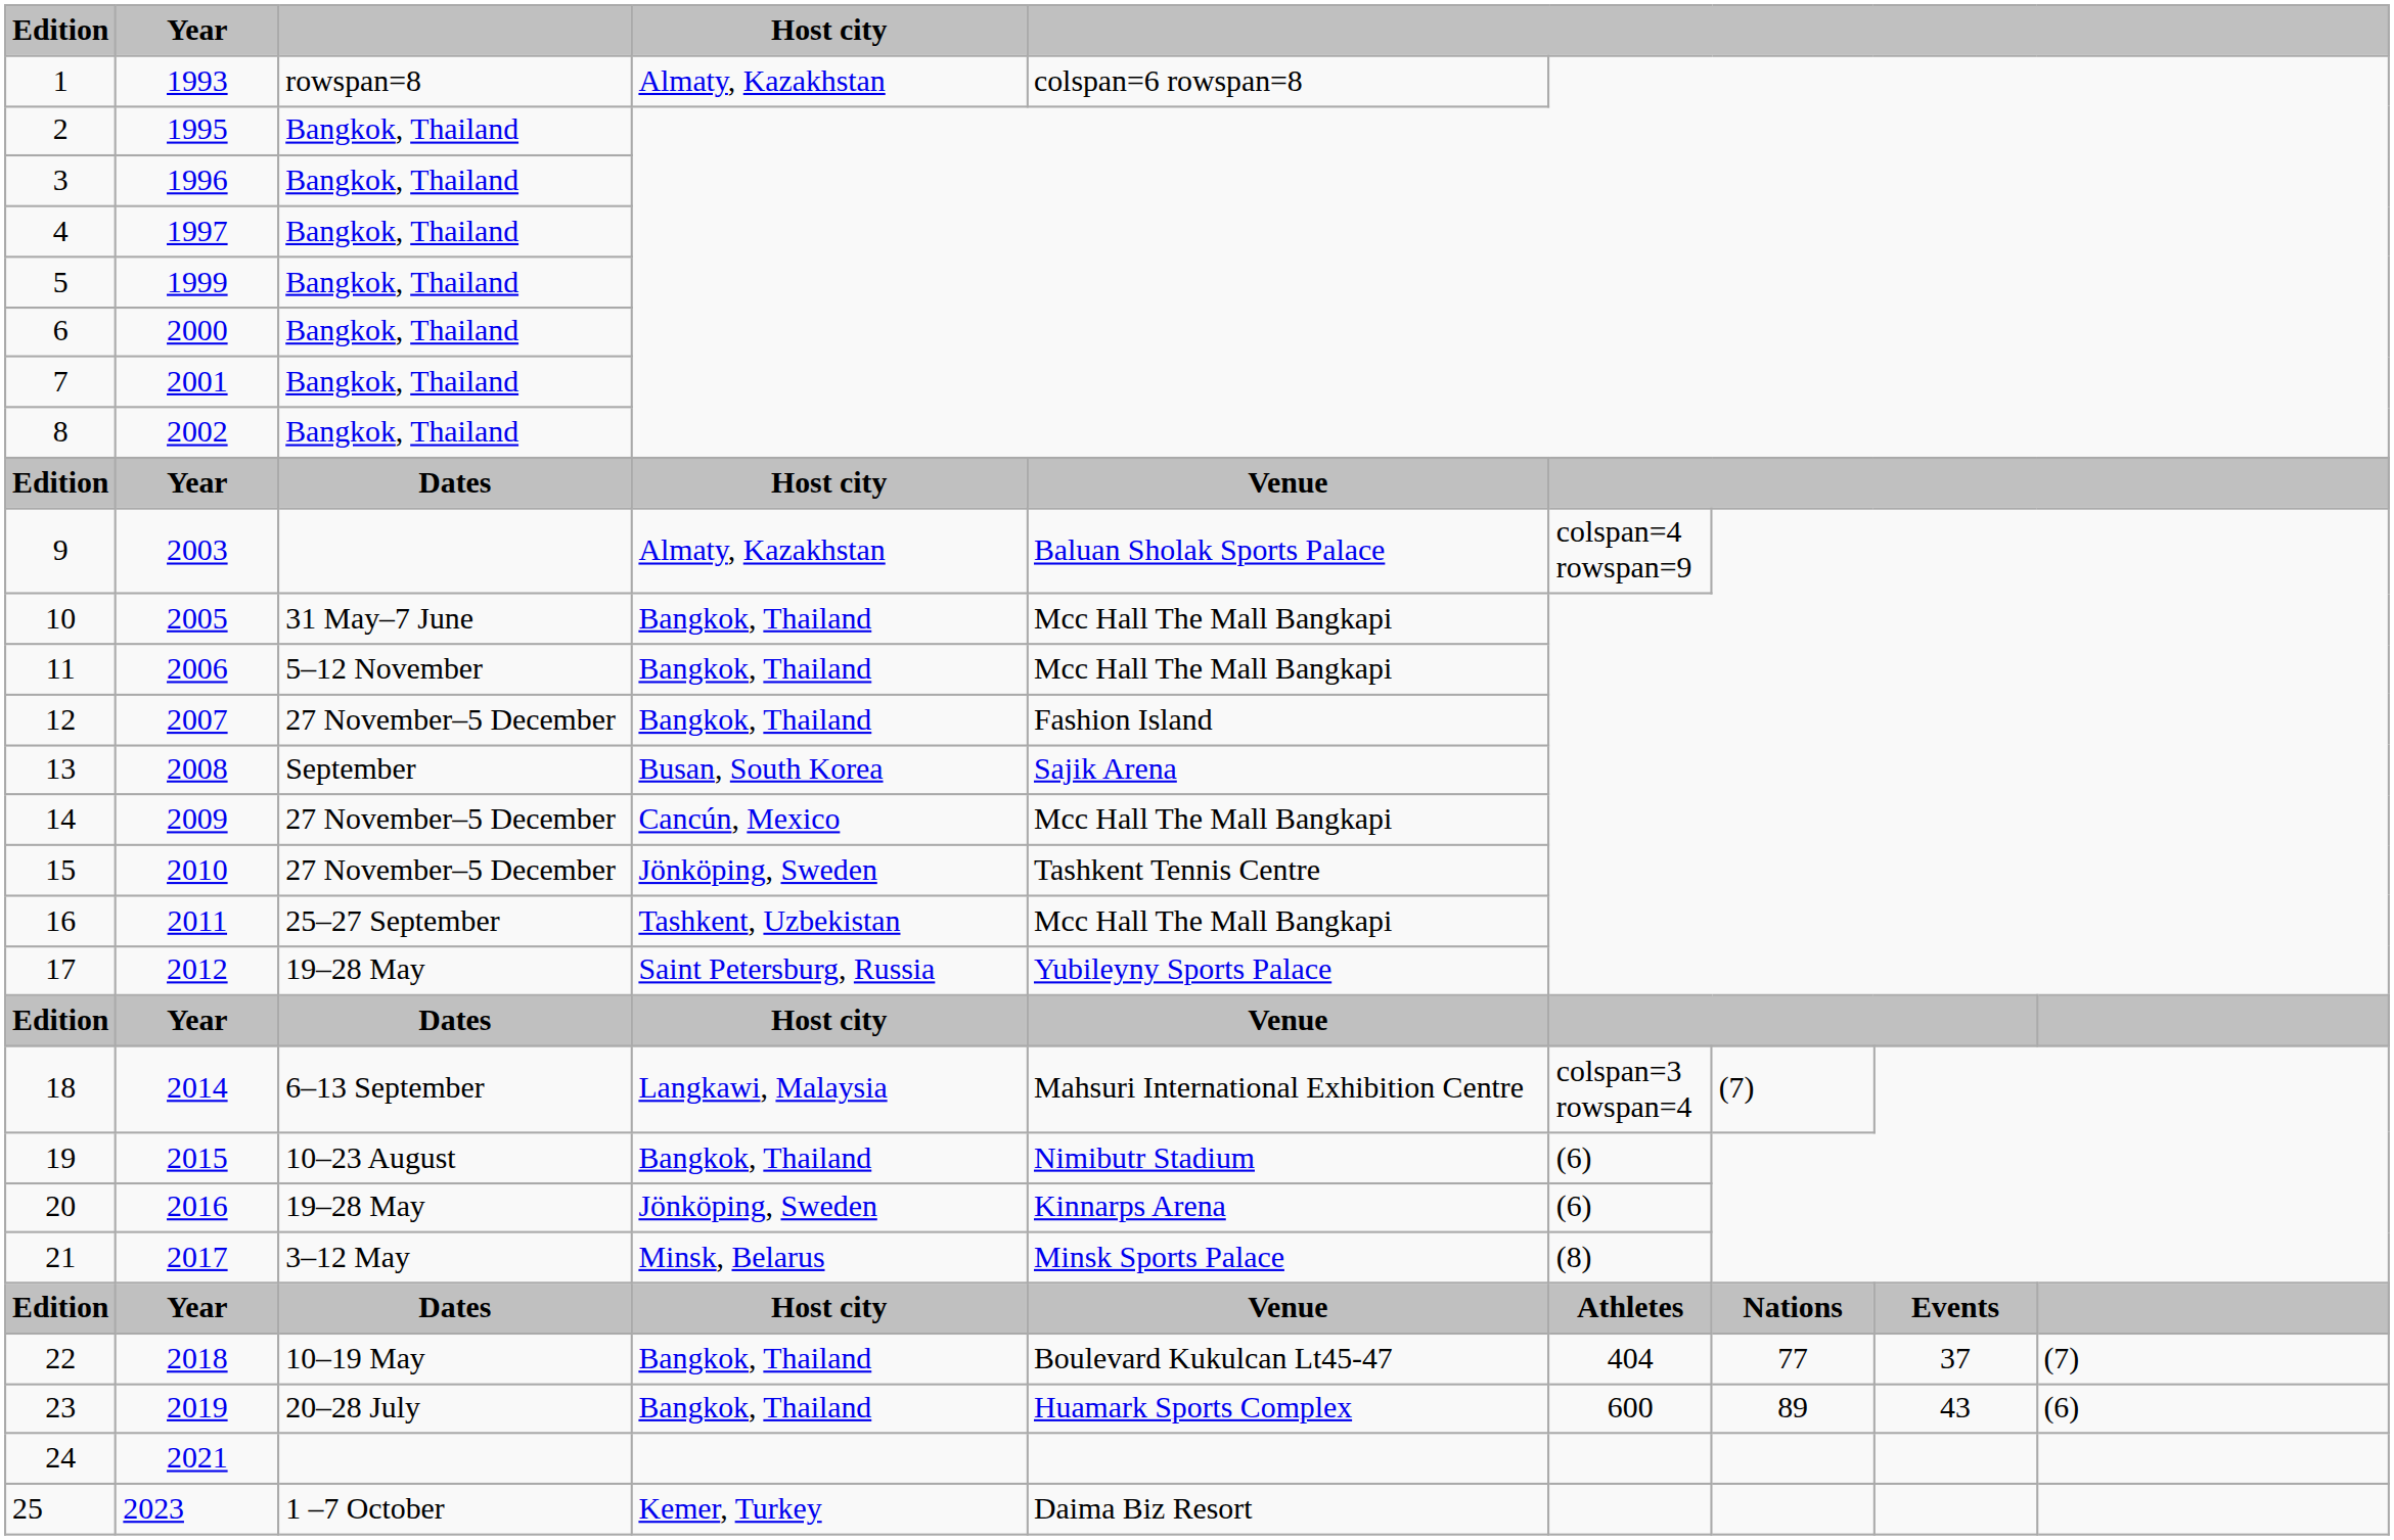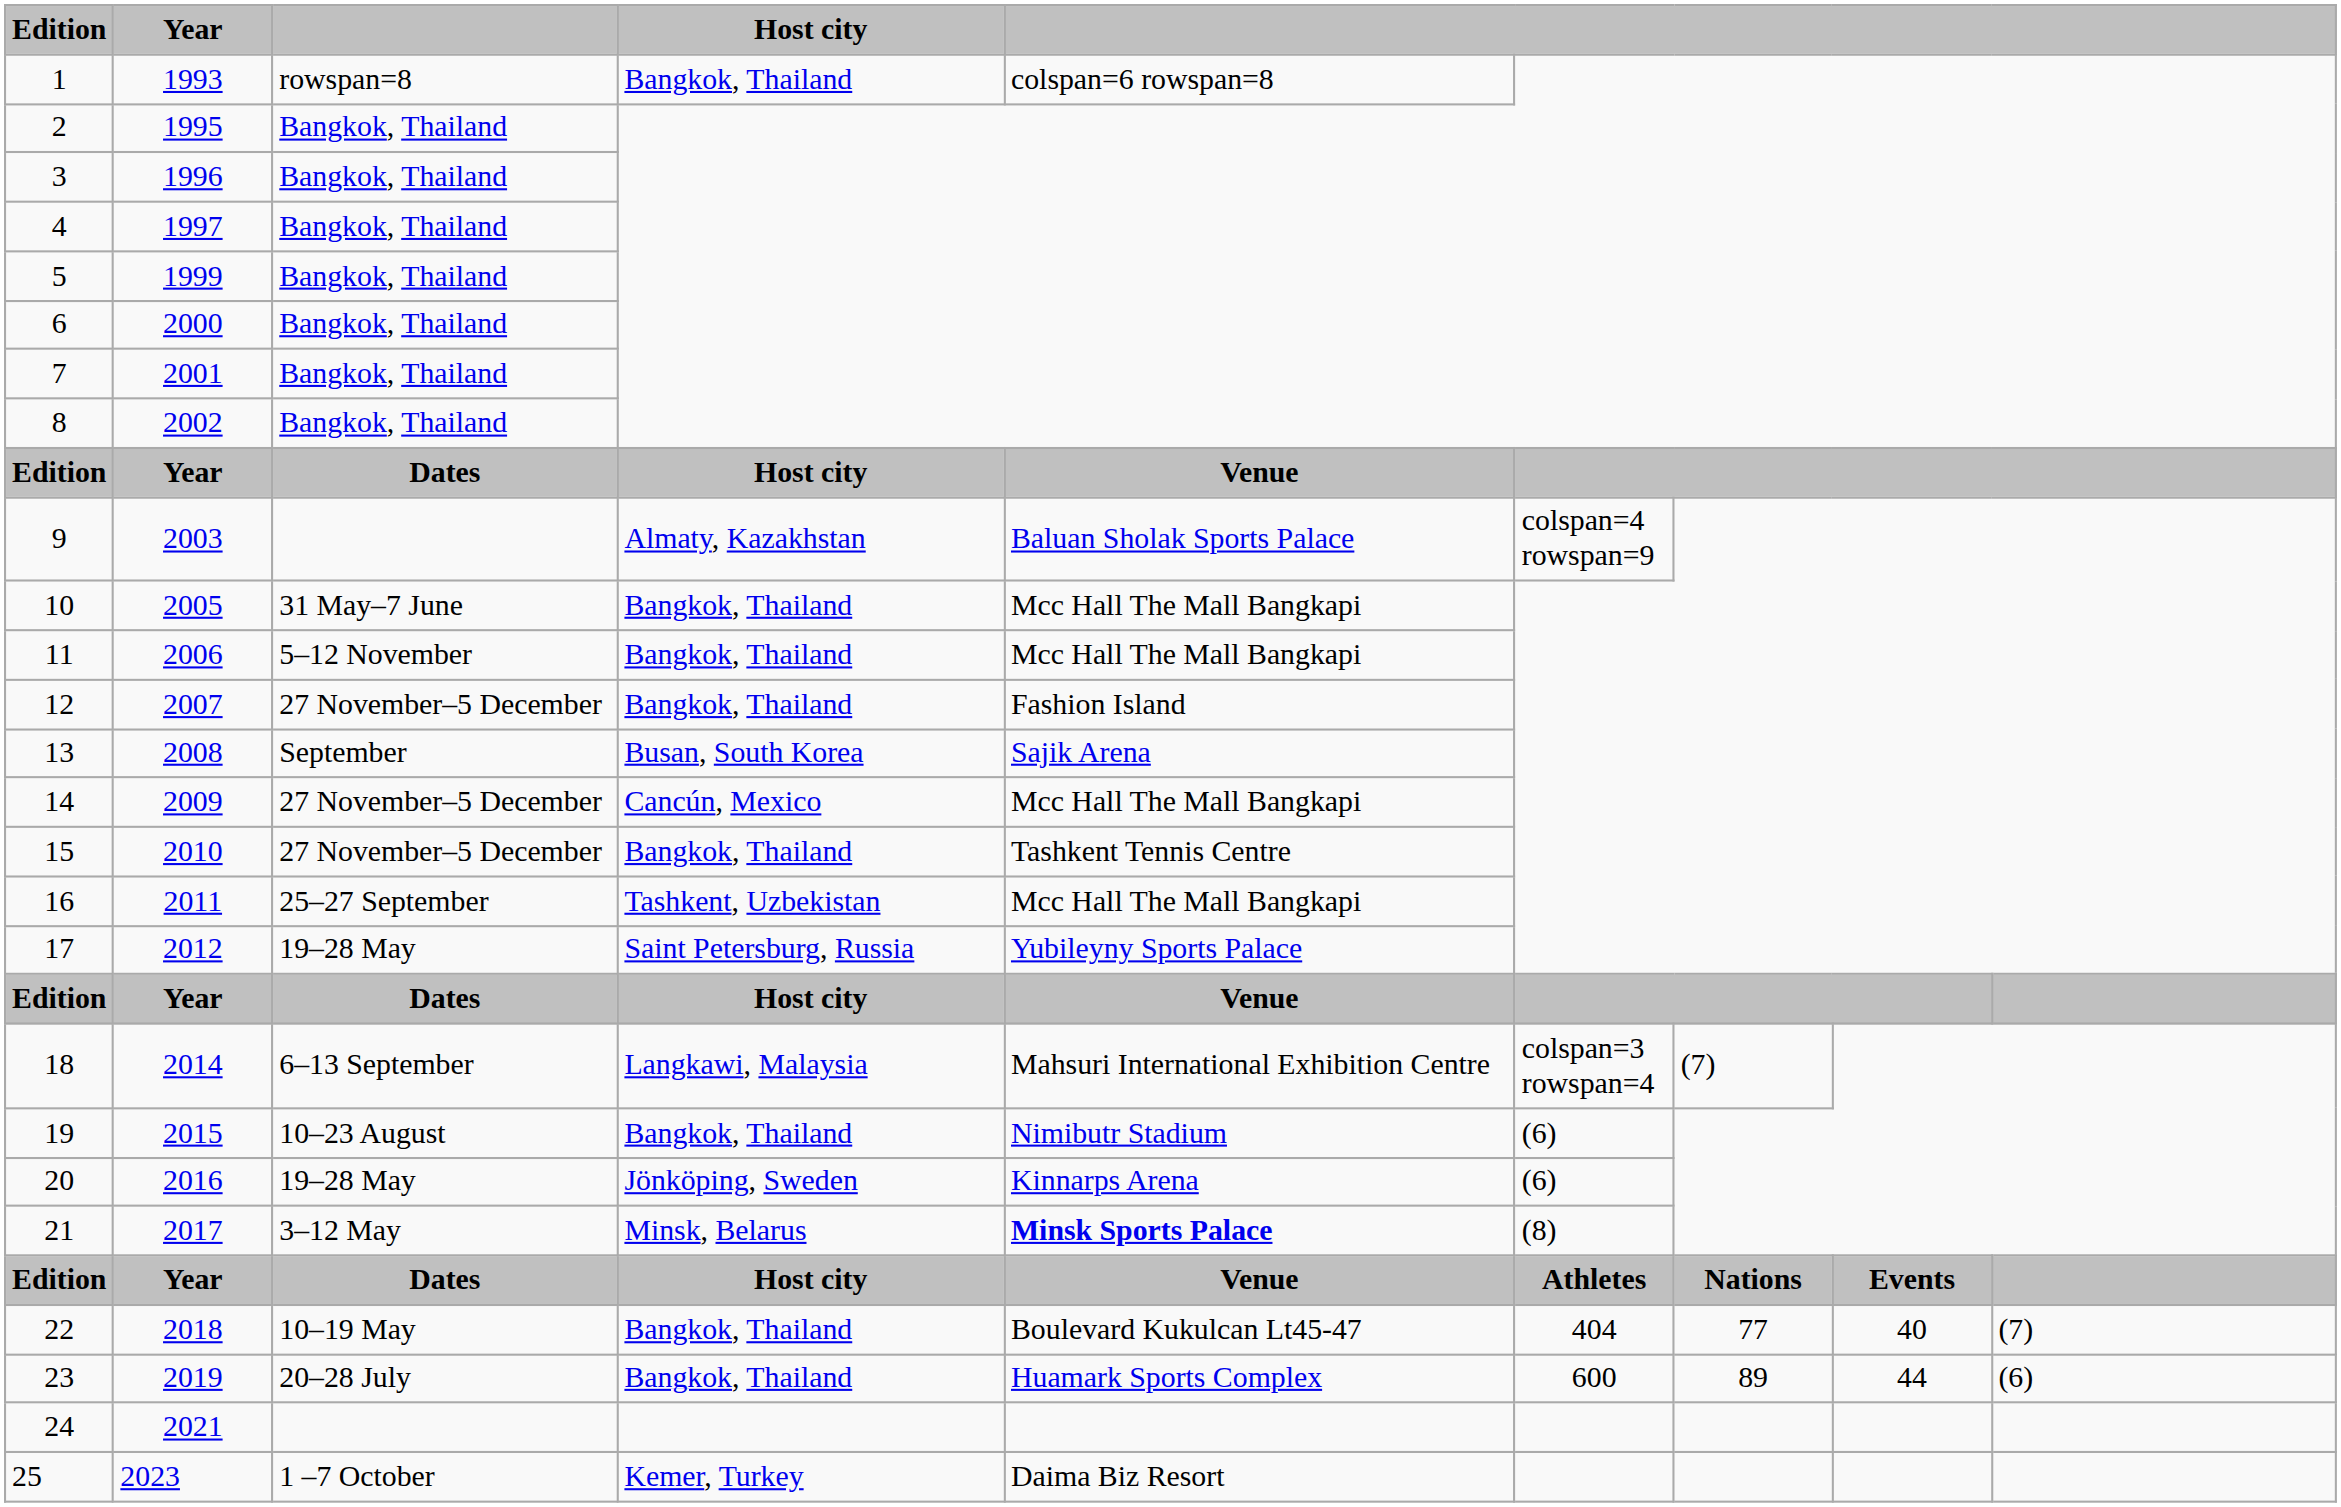1 | Host city: Almaty, Kazakhstan -> Bangkok, Thailand
15 | Host city: Jönköping, Sweden -> Bangkok, Thailand
21 | column 5: normal -> bold
22 | column 8: 37 -> 40
23 | column 8: 43 -> 44
